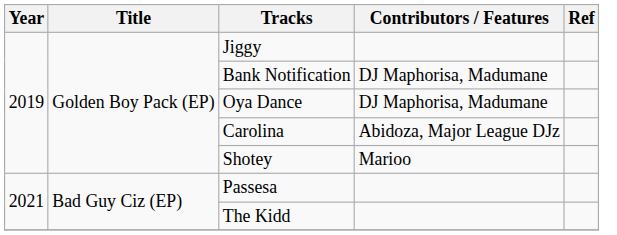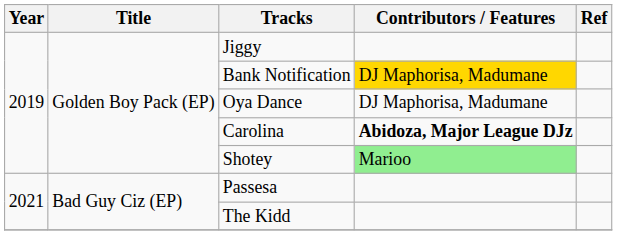Bank Notification | Contributors / Features: no background -> gold background
Carolina | Contributors / Features: normal -> bold
Shotey | Contributors / Features: no background -> lightgreen background
